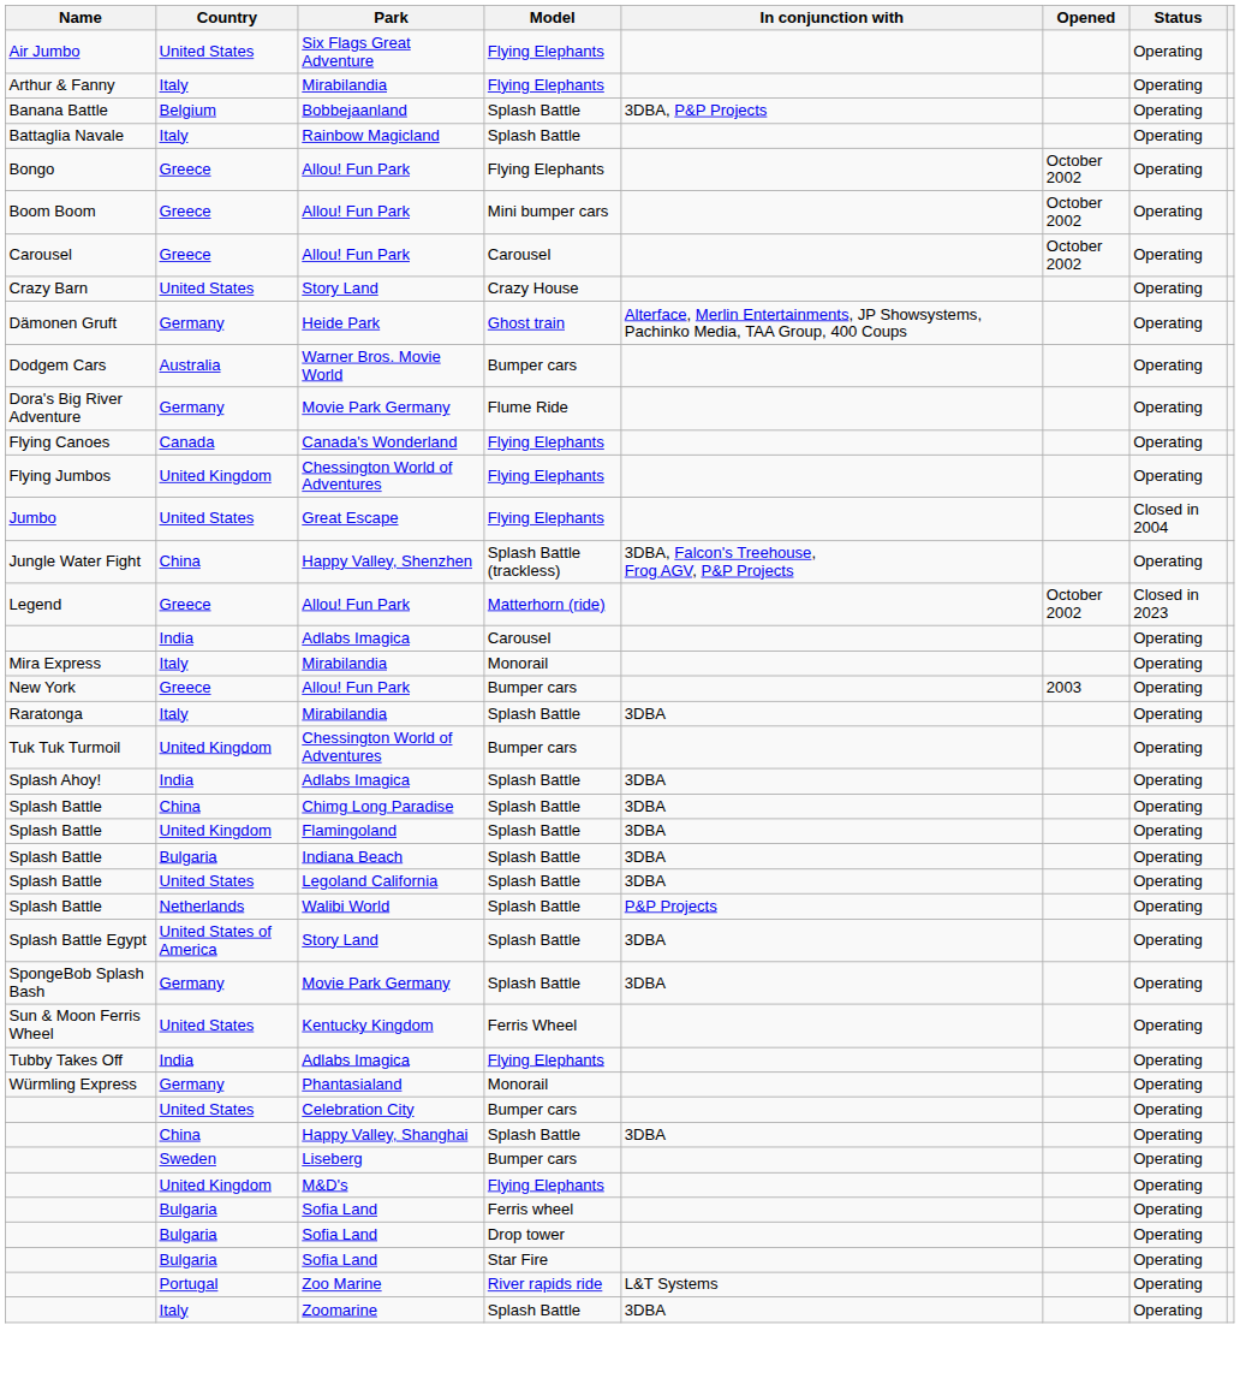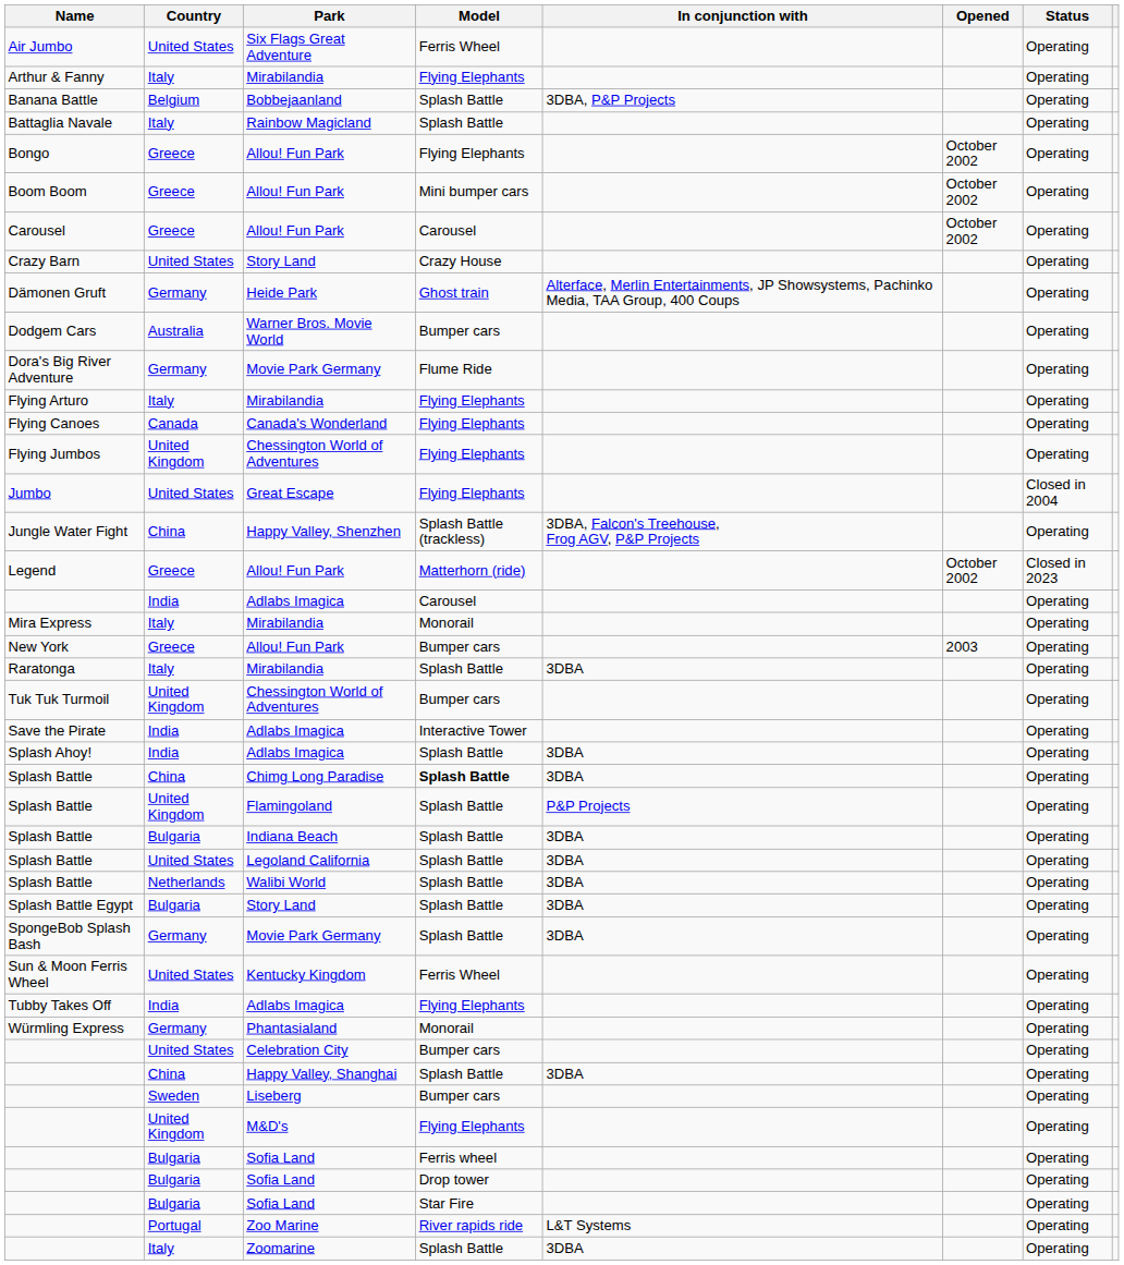Air Jumbo | Model: Flying Elephants -> Ferris Wheel
+ row: Flying Arturo | Italy | Mirabilandia | Flying Elephants | Operating
+ row: Save the Pirate | India | Adlabs Imagica | Interactive Tower | Operating
Splash Battle / Chimg Long Paradise | Model: normal -> bold
Splash Battle / Flamingoland | In conjunction with: 3DBA -> P&P Projects
Splash Battle / Walibi World | In conjunction with: P&P Projects -> 3DBA
Splash Battle Egypt | Country: United States of America -> Bulgaria
